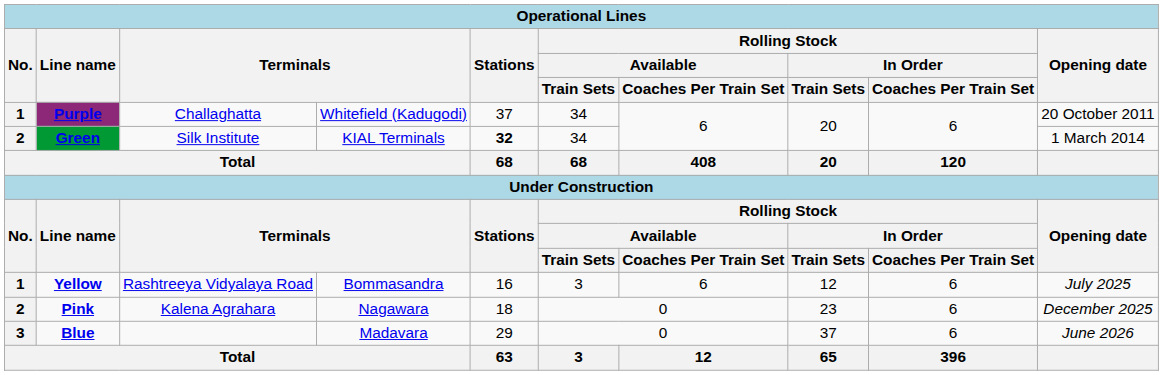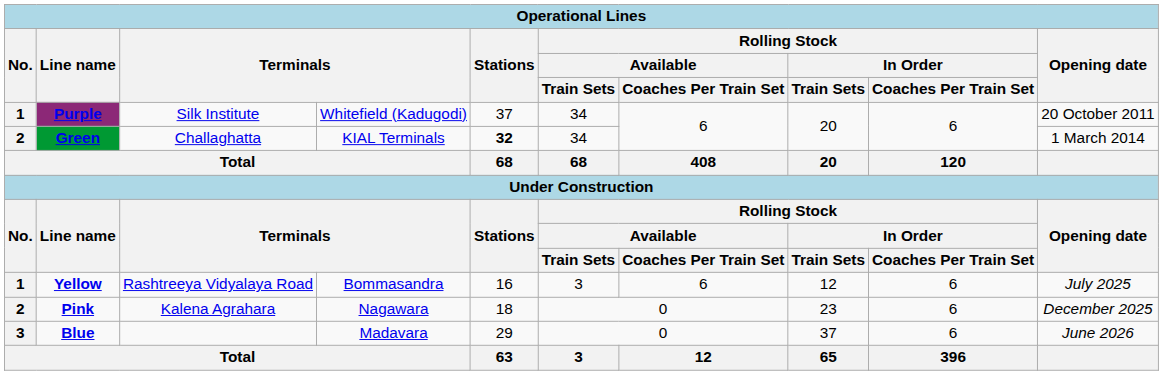Purple | column 3: Challaghatta -> Silk Institute
Green | column 3: Silk Institute -> Challaghatta
